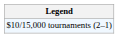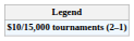row 2 | column 1: normal -> bold
